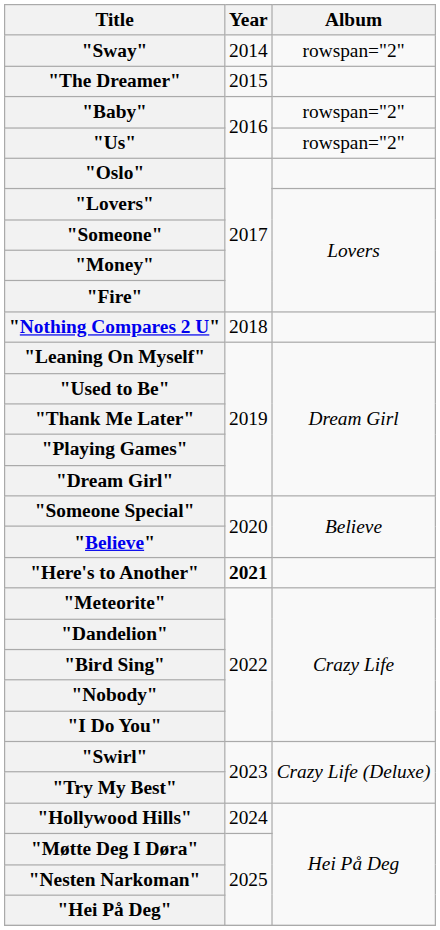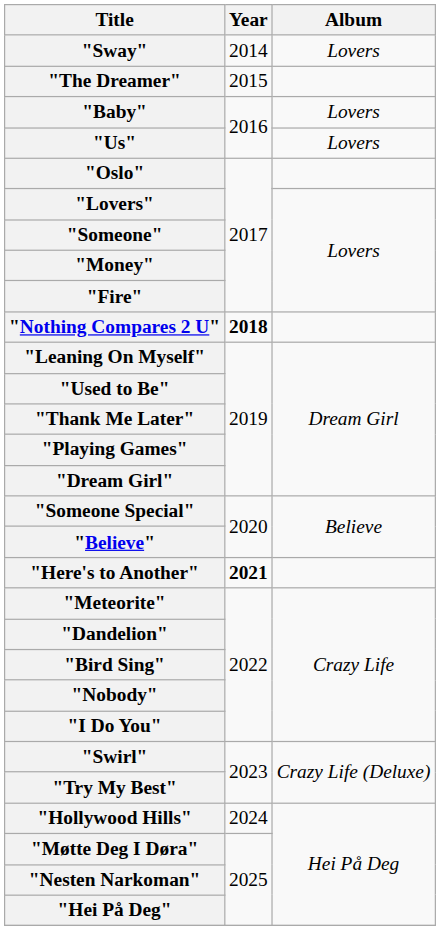"Sway" | Album: rowspan="2" -> Lovers
"Baby" | Album: rowspan="2" -> Lovers
"Us" | Album: rowspan="2" -> Lovers
"Nothing Compares 2 U" | Year: normal -> bold
